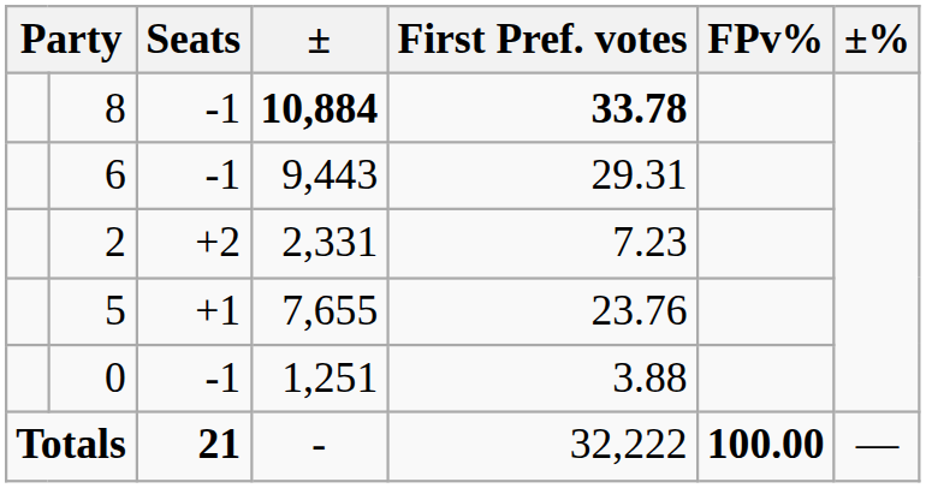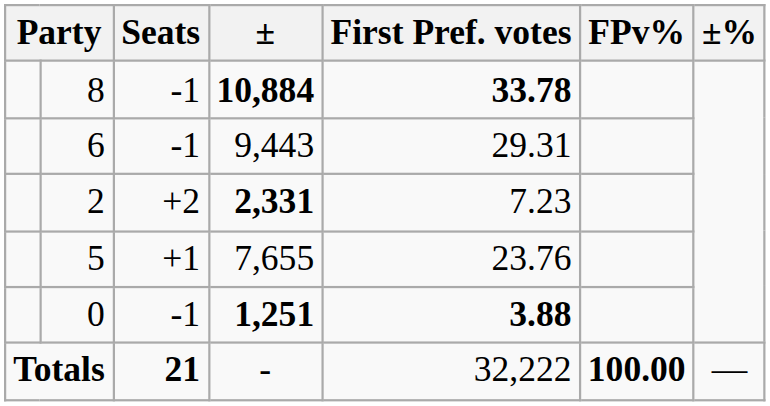2 | ±: normal -> bold
0 | ±: normal -> bold
0 | First Pref. votes: normal -> bold
